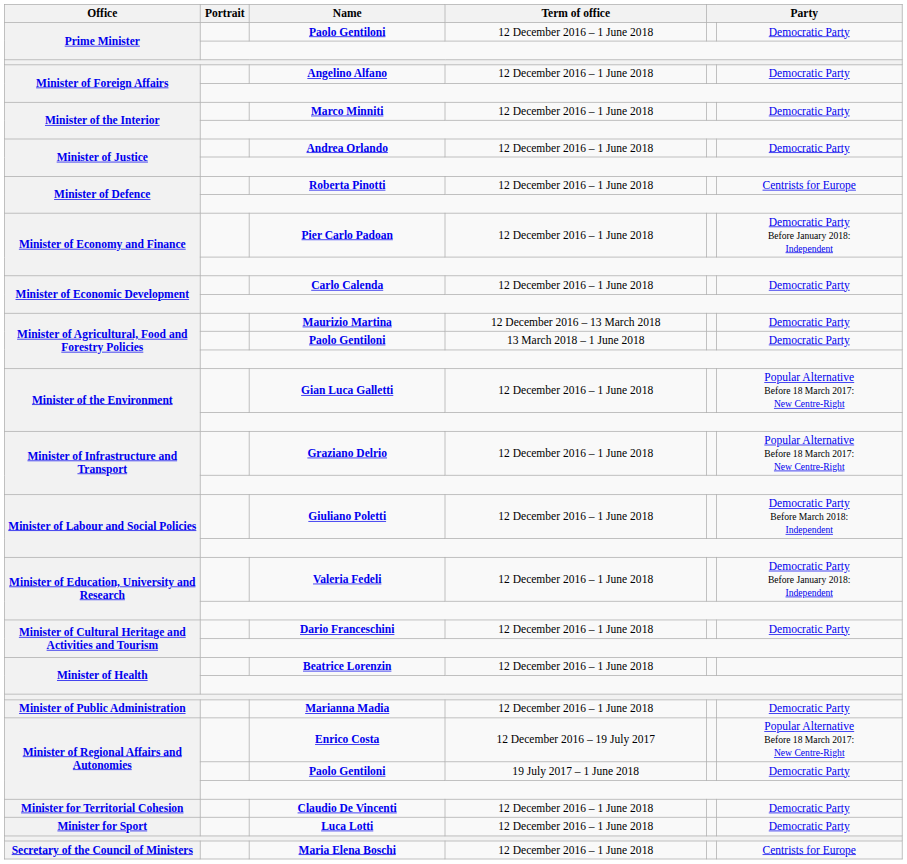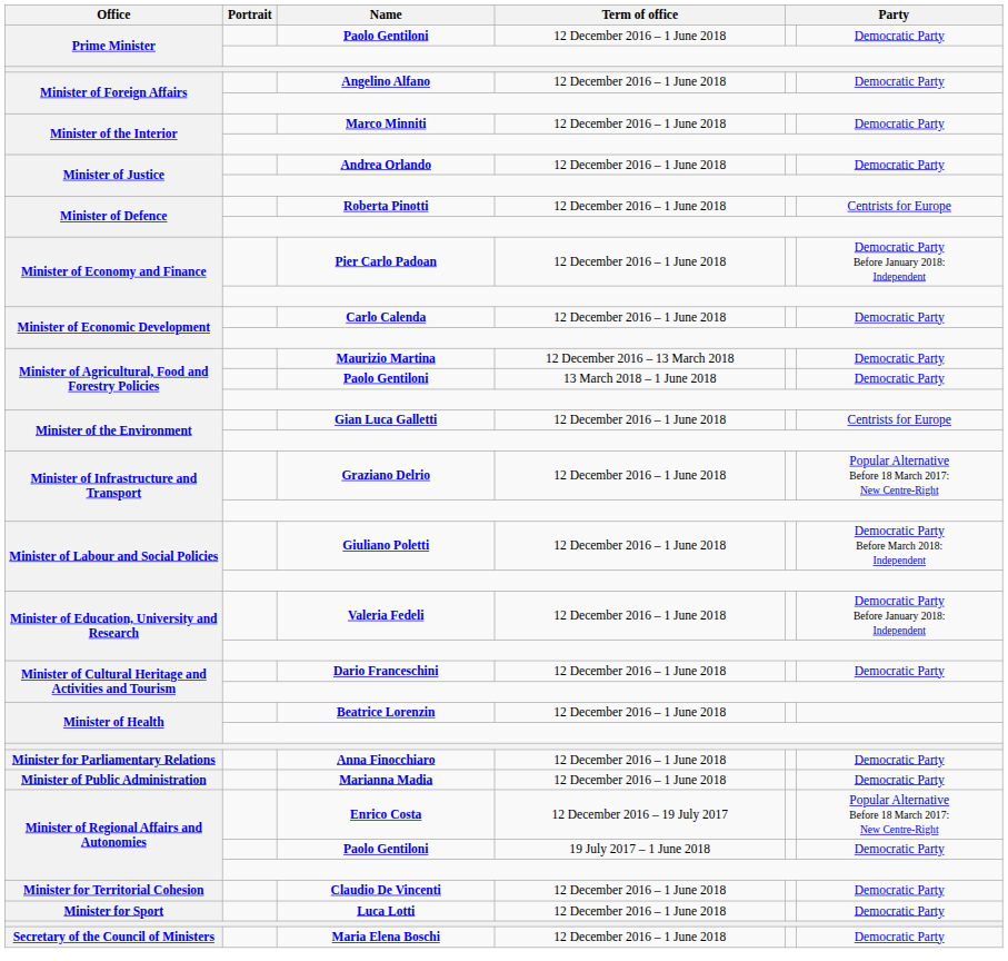Gian Luca Galletti | column 6: Popular Alternative Before 18 March 2017: New Centre-Right -> Centrists for Europe
+ row: Minister for Parliamentary Relations | Anna Finocchiaro | 12 December 2016 – 1 June 2018 | Democratic Party
Maria Elena Boschi | column 6: Centrists for Europe -> Democratic Party
